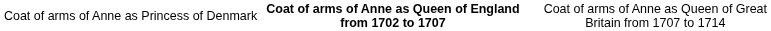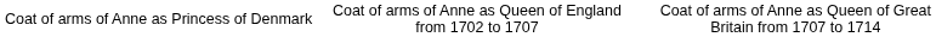Coat of arms of Anne as Princess of Denmark | column 2: bold -> normal
